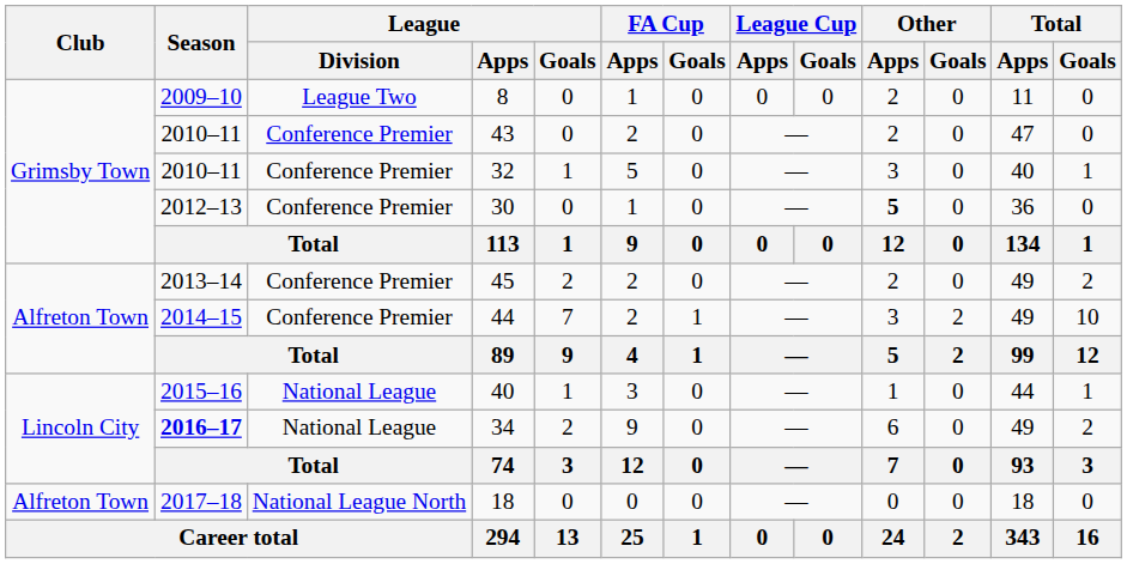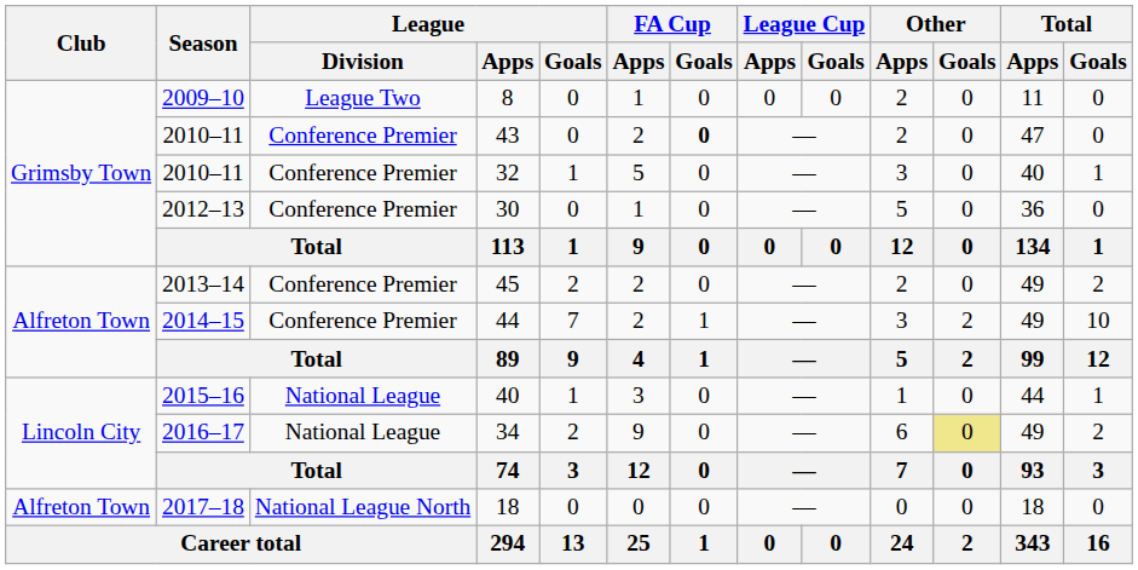43 | FA Cup / Goals: normal -> bold
30 | Other / Apps: bold -> normal
34 | Season: bold -> normal
34 | Other / Goals: no background -> khaki background
